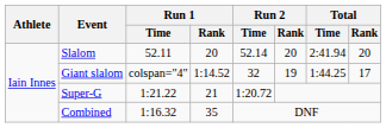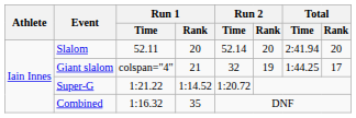Giant slalom | Run 1 / Rank: 1:14.52 -> 21
Super-G | Run 1 / Rank: 21 -> 1:14.52
